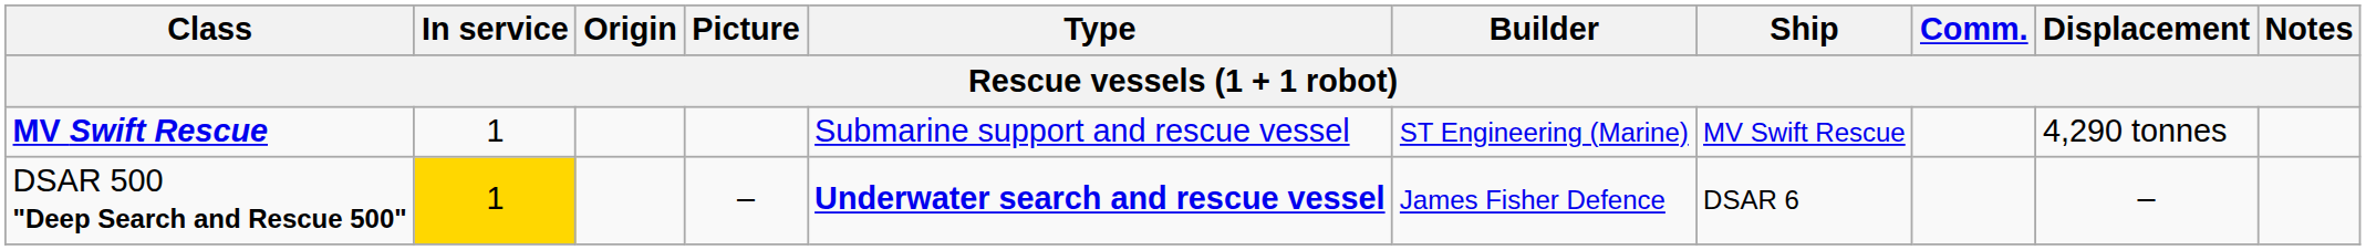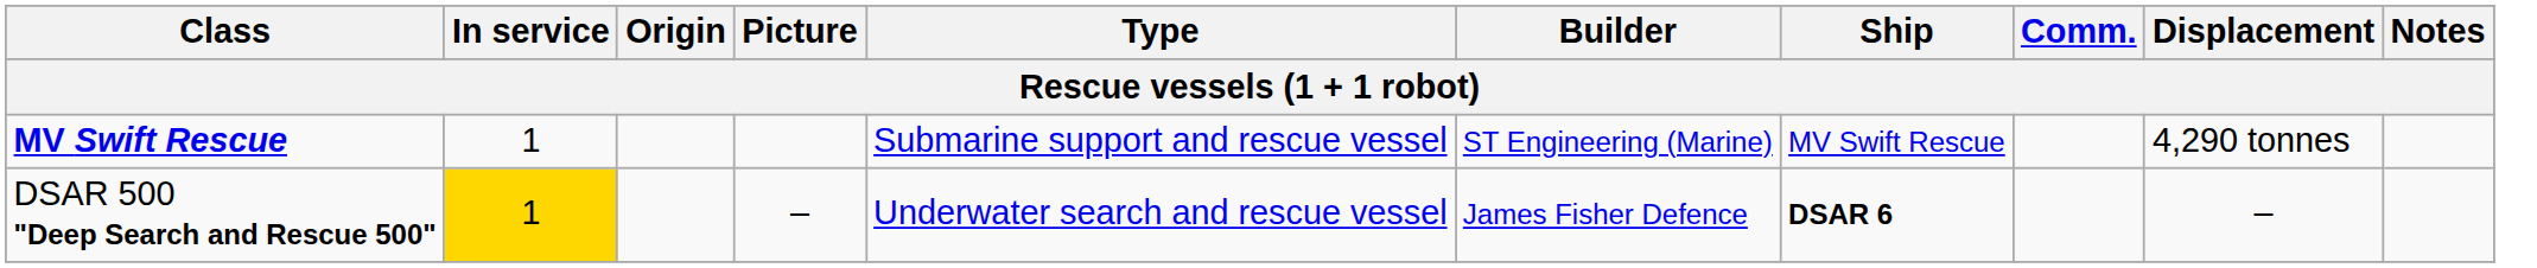DSAR 500 "Deep Search and Rescue 500" | Type: bold -> normal
DSAR 500 "Deep Search and Rescue 500" | Ship: normal -> bold
